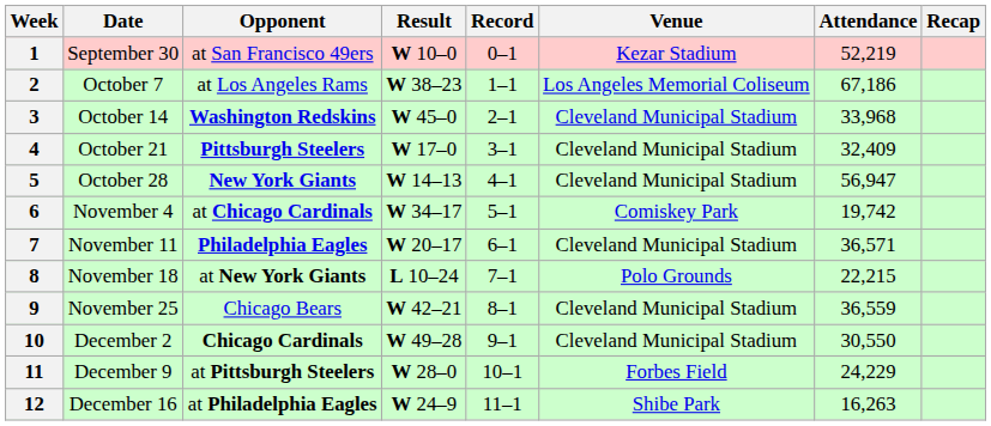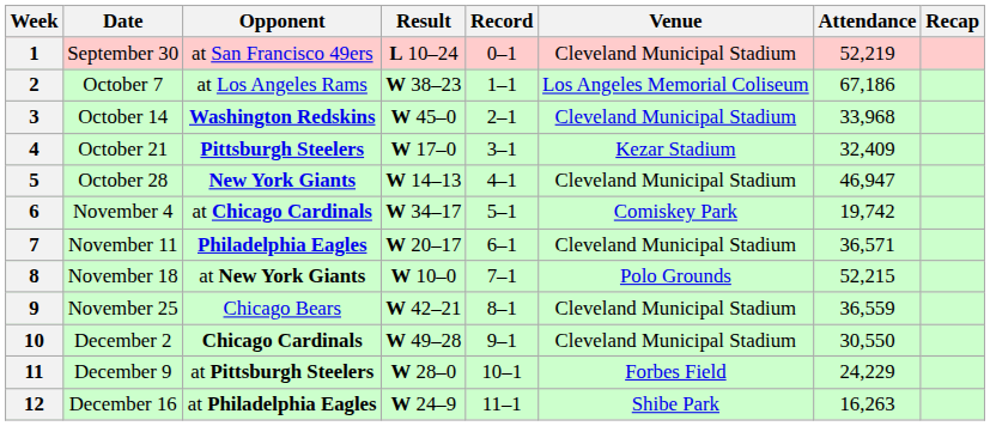1 | Result: W 10–0 -> L 10–24
1 | Venue: Kezar Stadium -> Cleveland Municipal Stadium
4 | Venue: Cleveland Municipal Stadium -> Kezar Stadium
5 | Attendance: 56,947 -> 46,947
8 | Result: L 10–24 -> W 10–0
8 | Attendance: 22,215 -> 52,215
